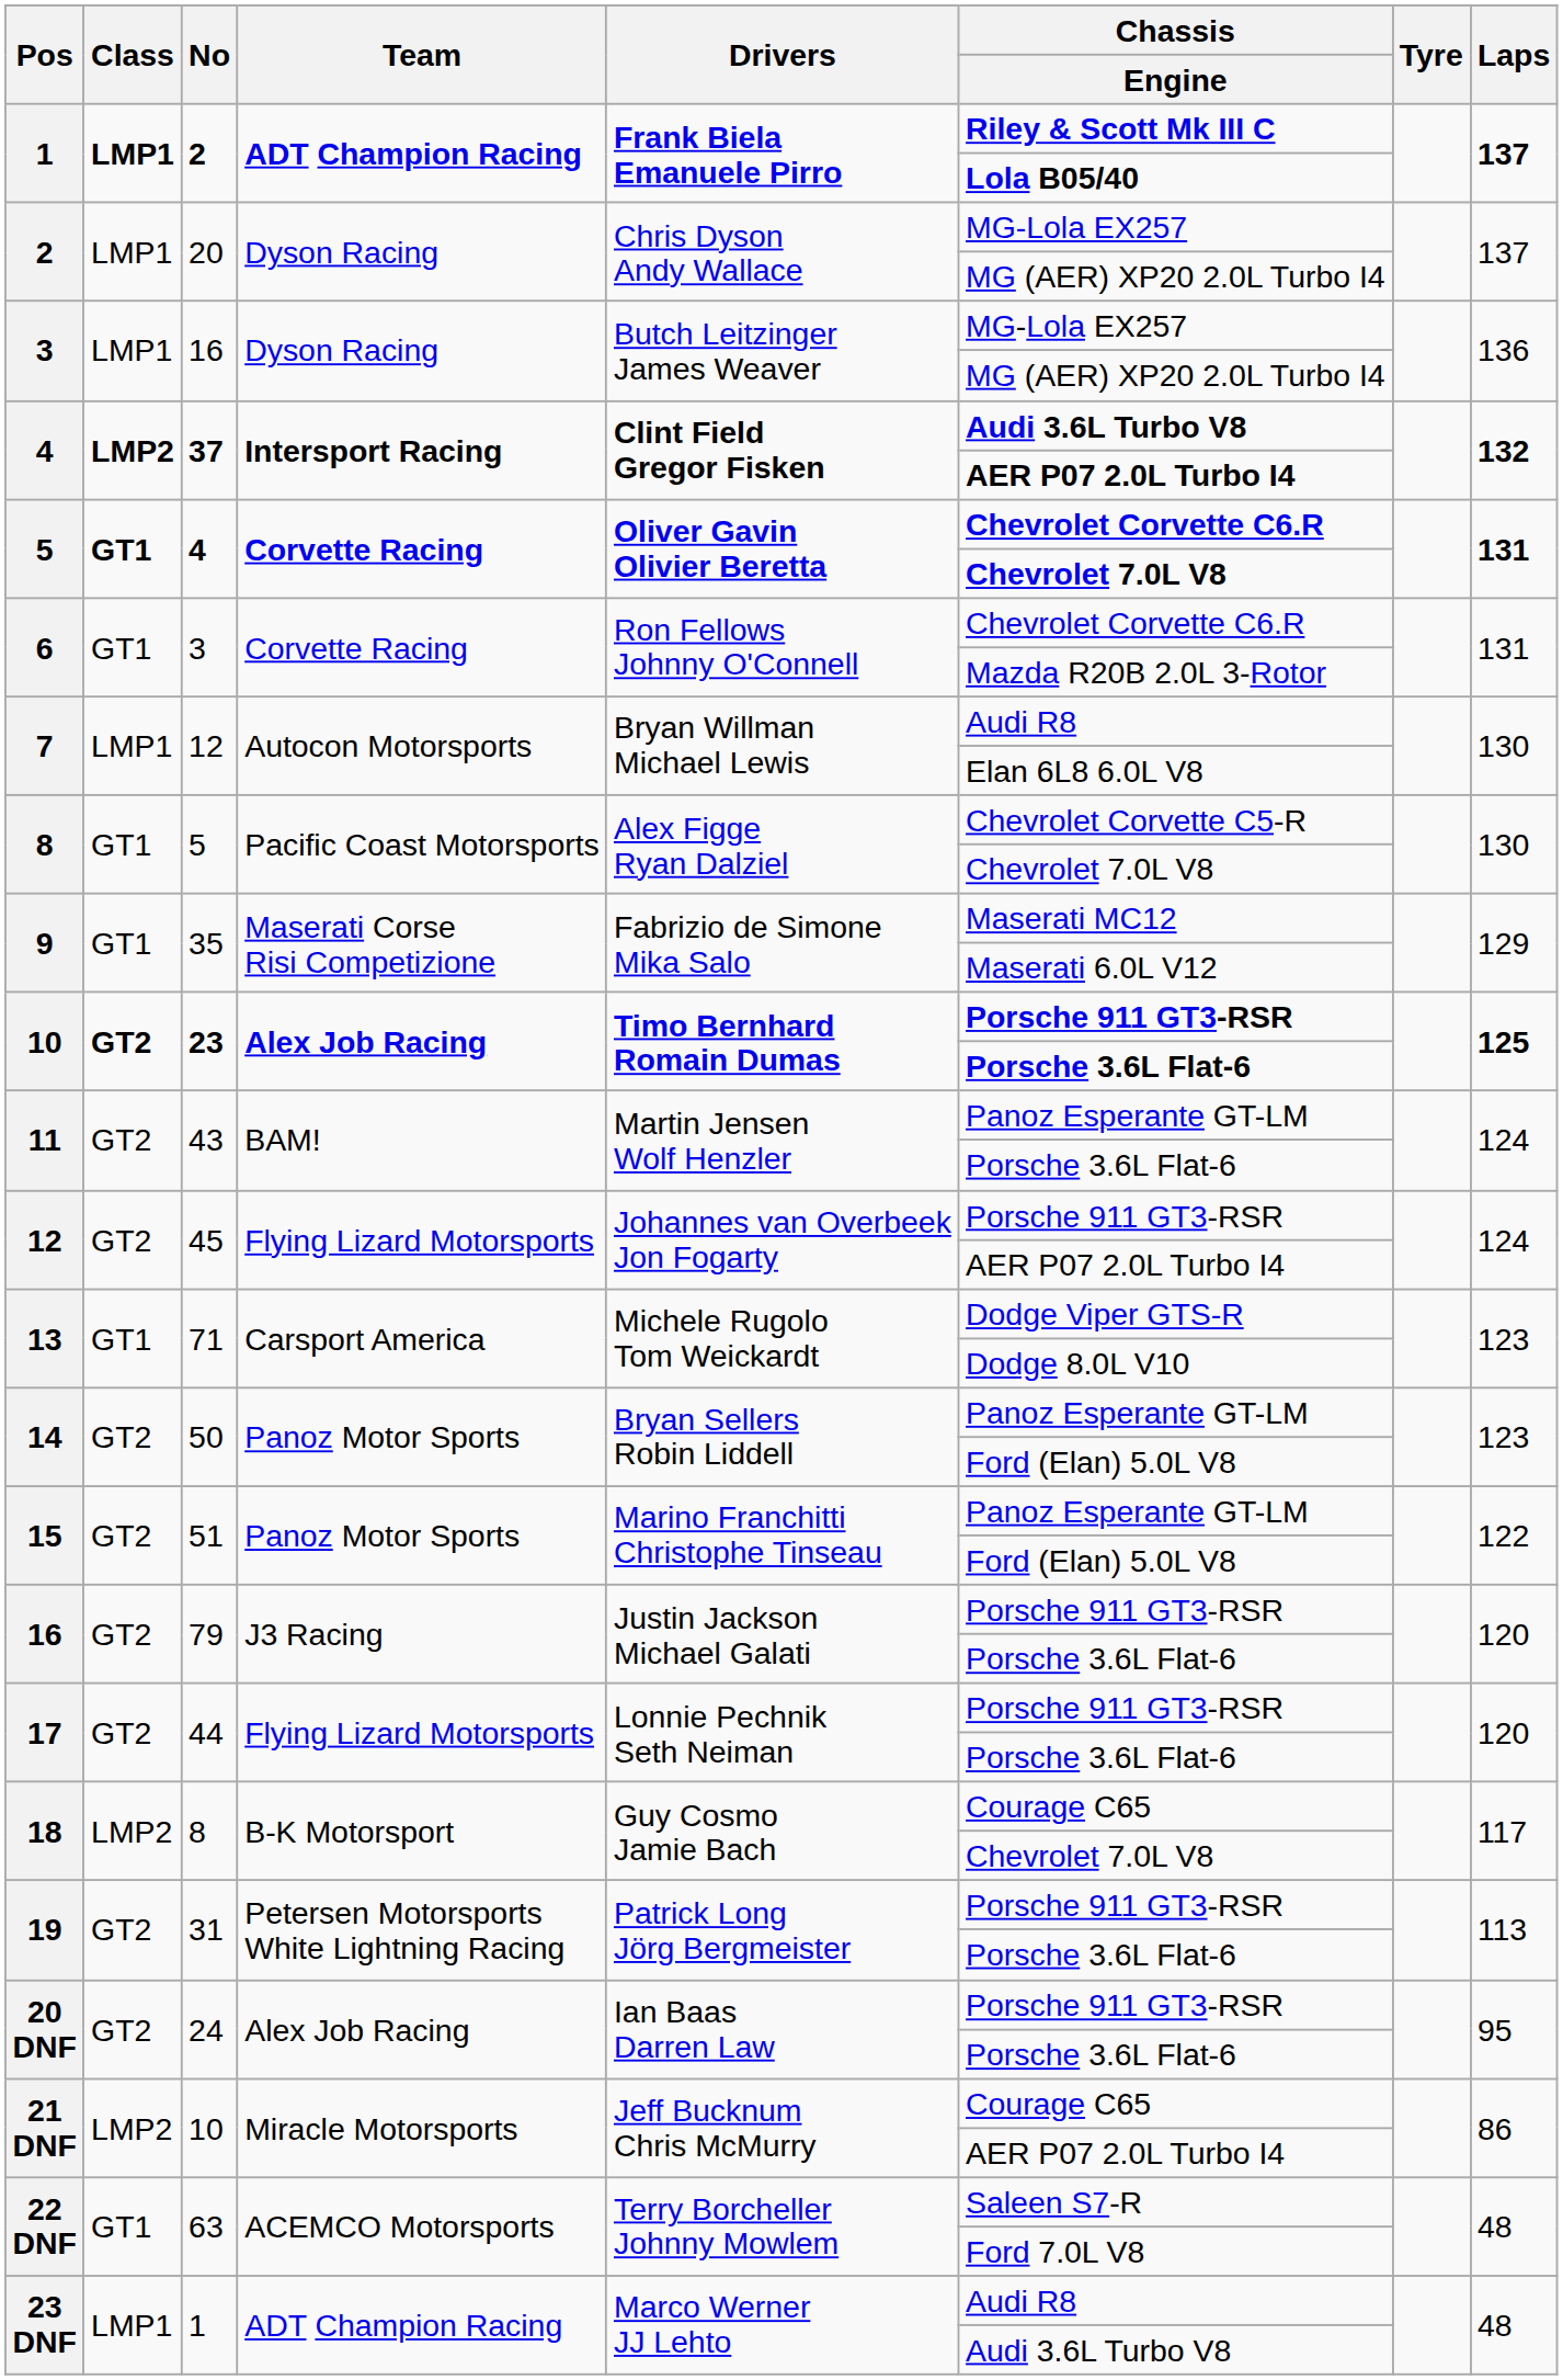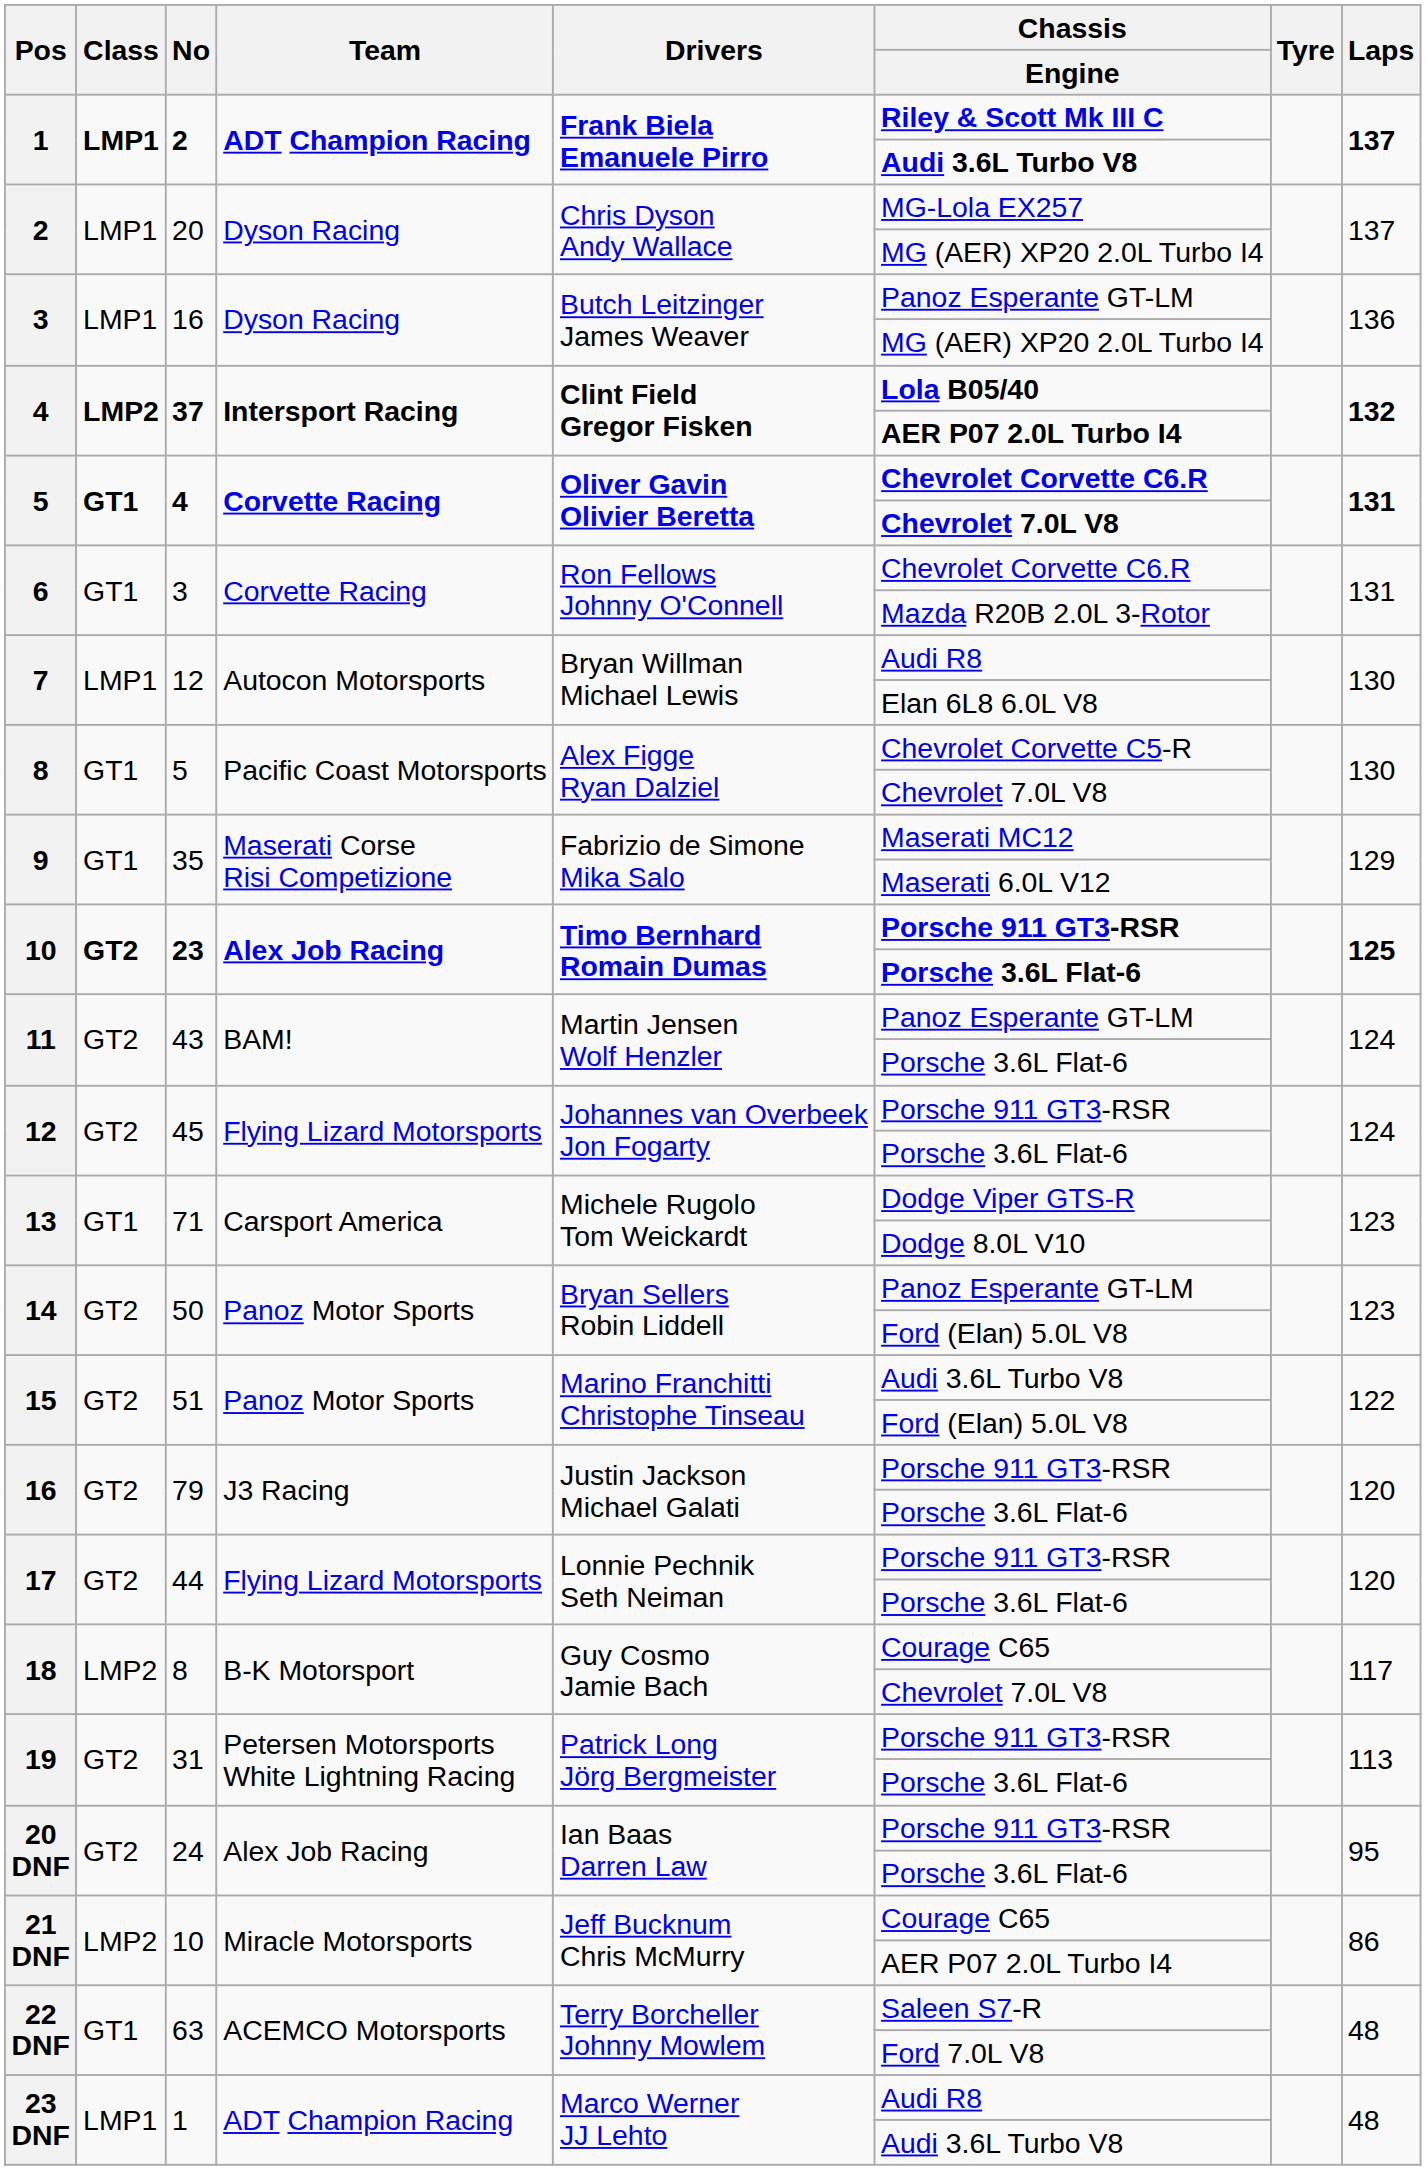row 4 | Chassis / Engine: Lola B05/40 -> Audi 3.6L Turbo V8
row 7 | Chassis / Engine: MG-Lola EX257 -> Panoz Esperante GT-LM
row 9 | Chassis / Engine: Audi 3.6L Turbo V8 -> Lola B05/40
row 26 | Chassis / Engine: AER P07 2.0L Turbo I4 -> Porsche 3.6L Flat-6
row 31 | Chassis / Engine: Panoz Esperante GT-LM -> Audi 3.6L Turbo V8
